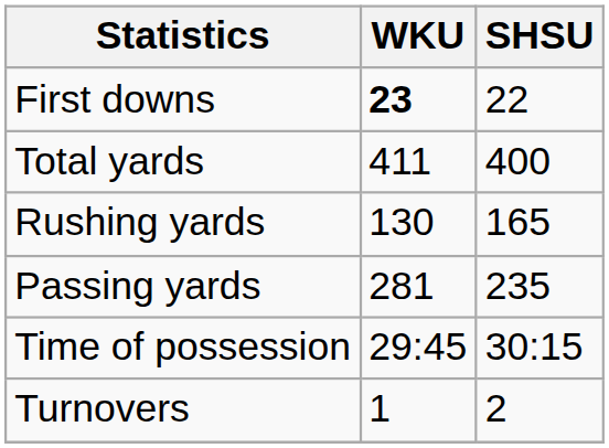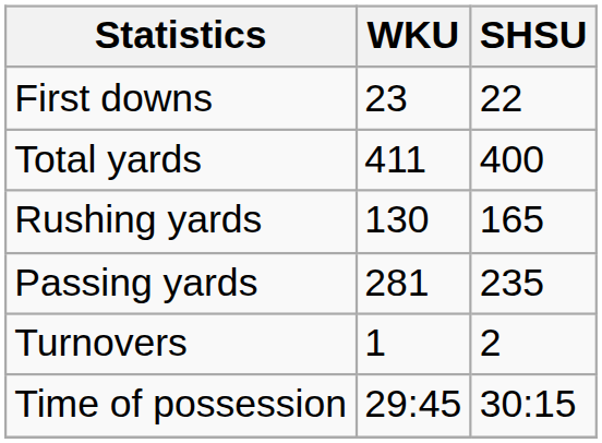First downs | WKU: bold -> normal
rows swapped: Turnovers <-> Time of possession
